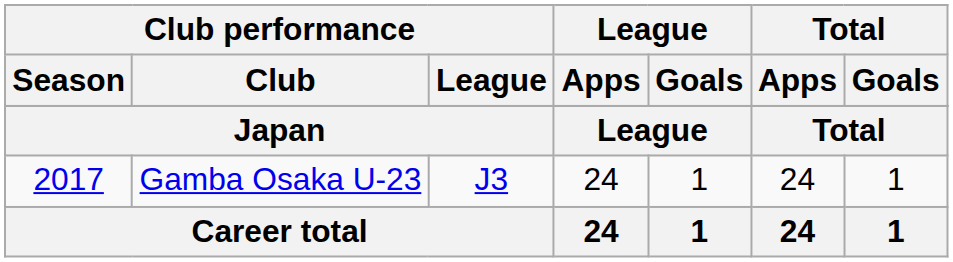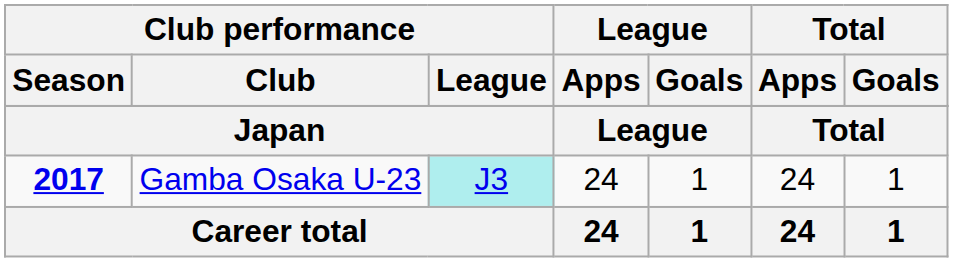Gamba Osaka U-23 | Club performance / Season: normal -> bold
Gamba Osaka U-23 | Club performance / League: no background -> paleturquoise background
